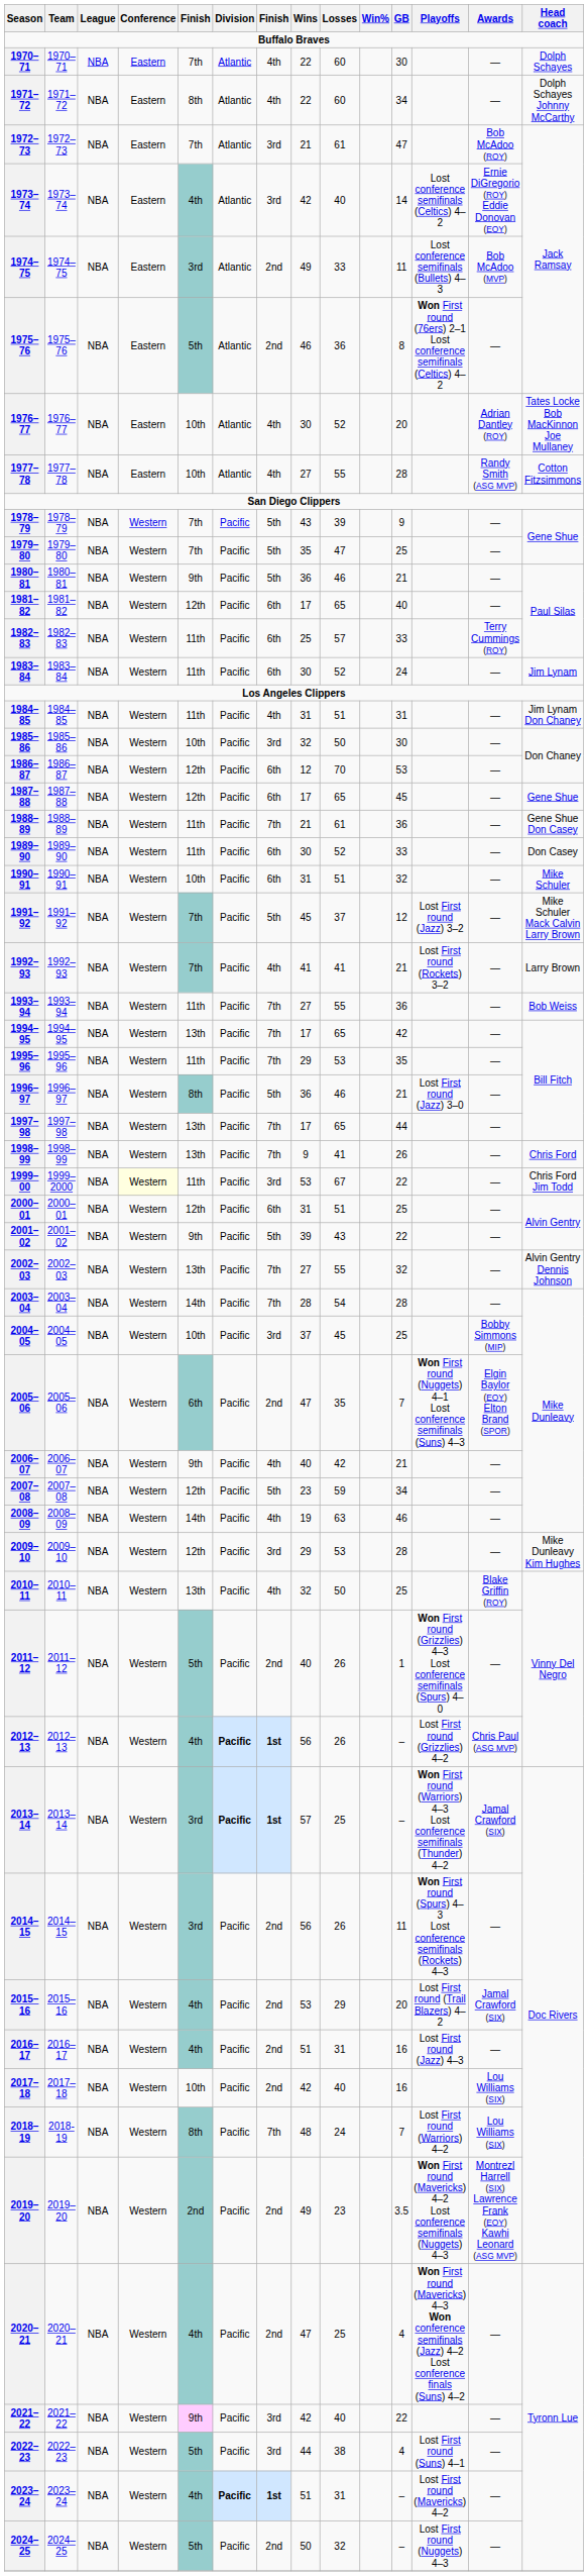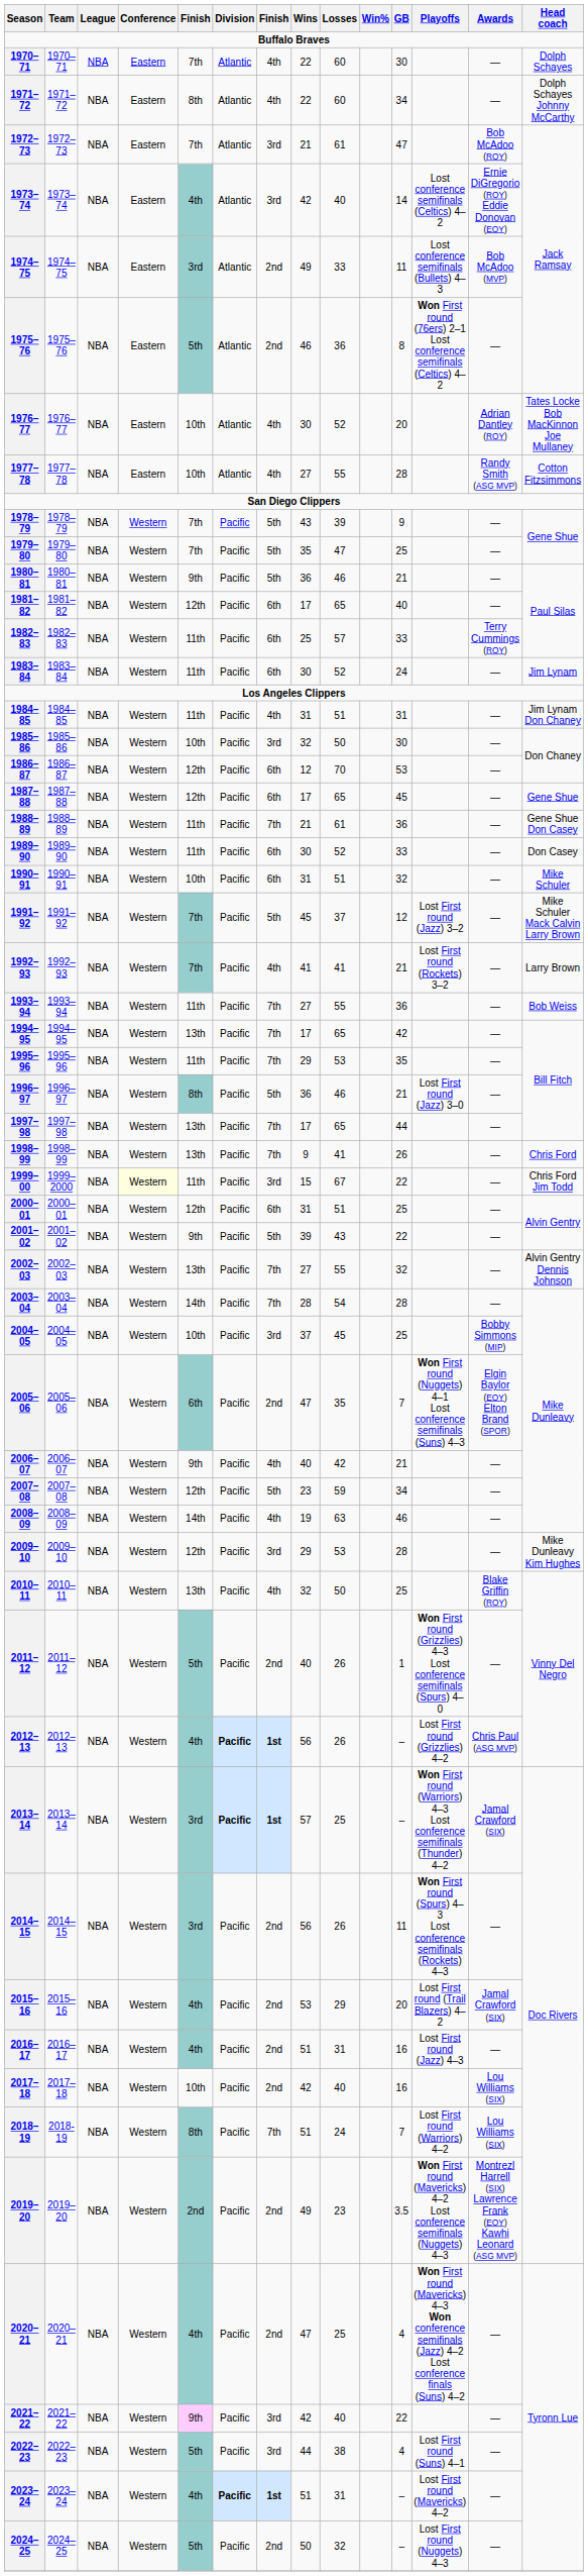1999–00 | Wins: 53 -> 15
2018–19 | Wins: 48 -> 51
